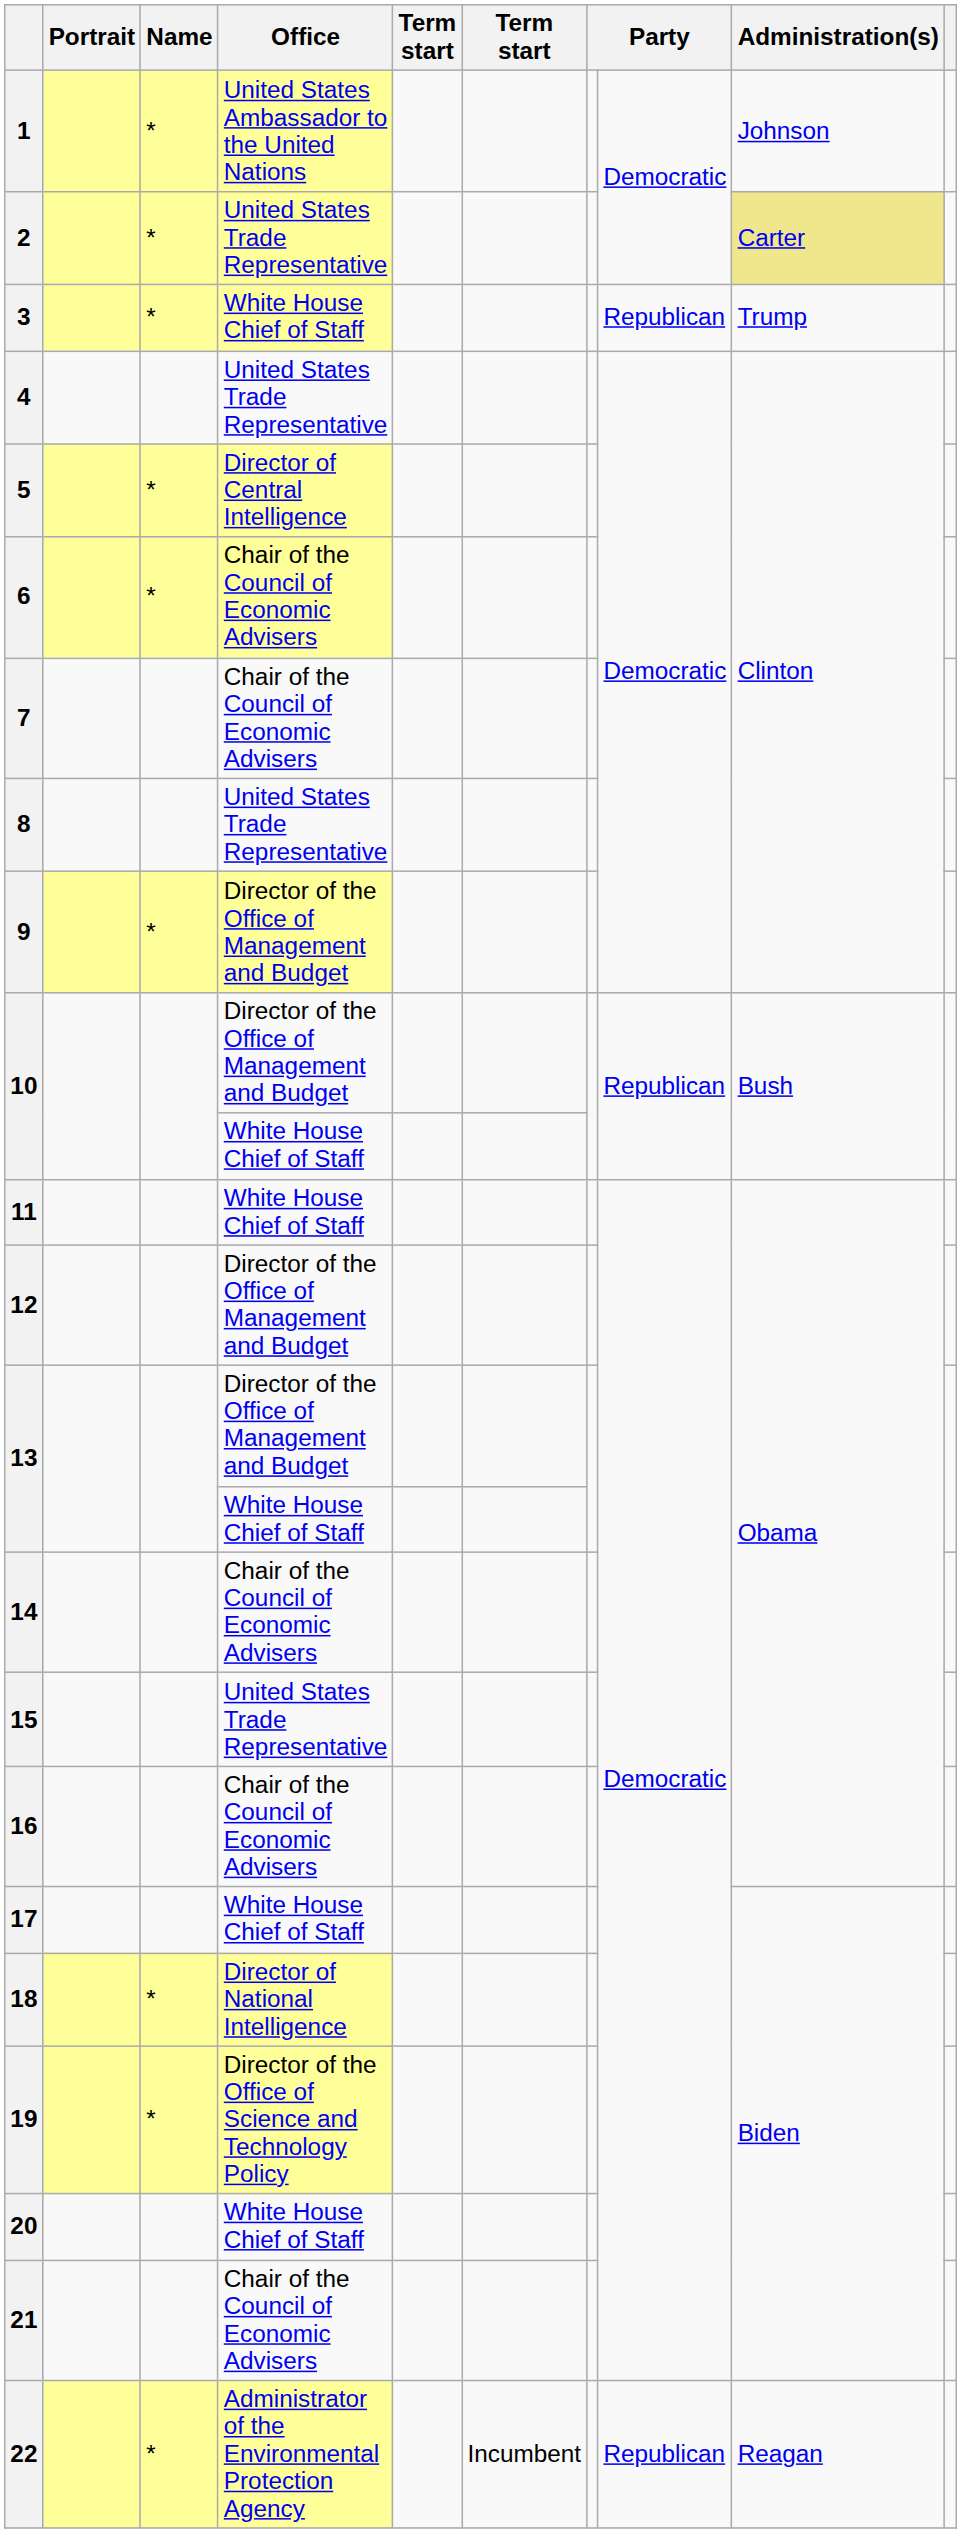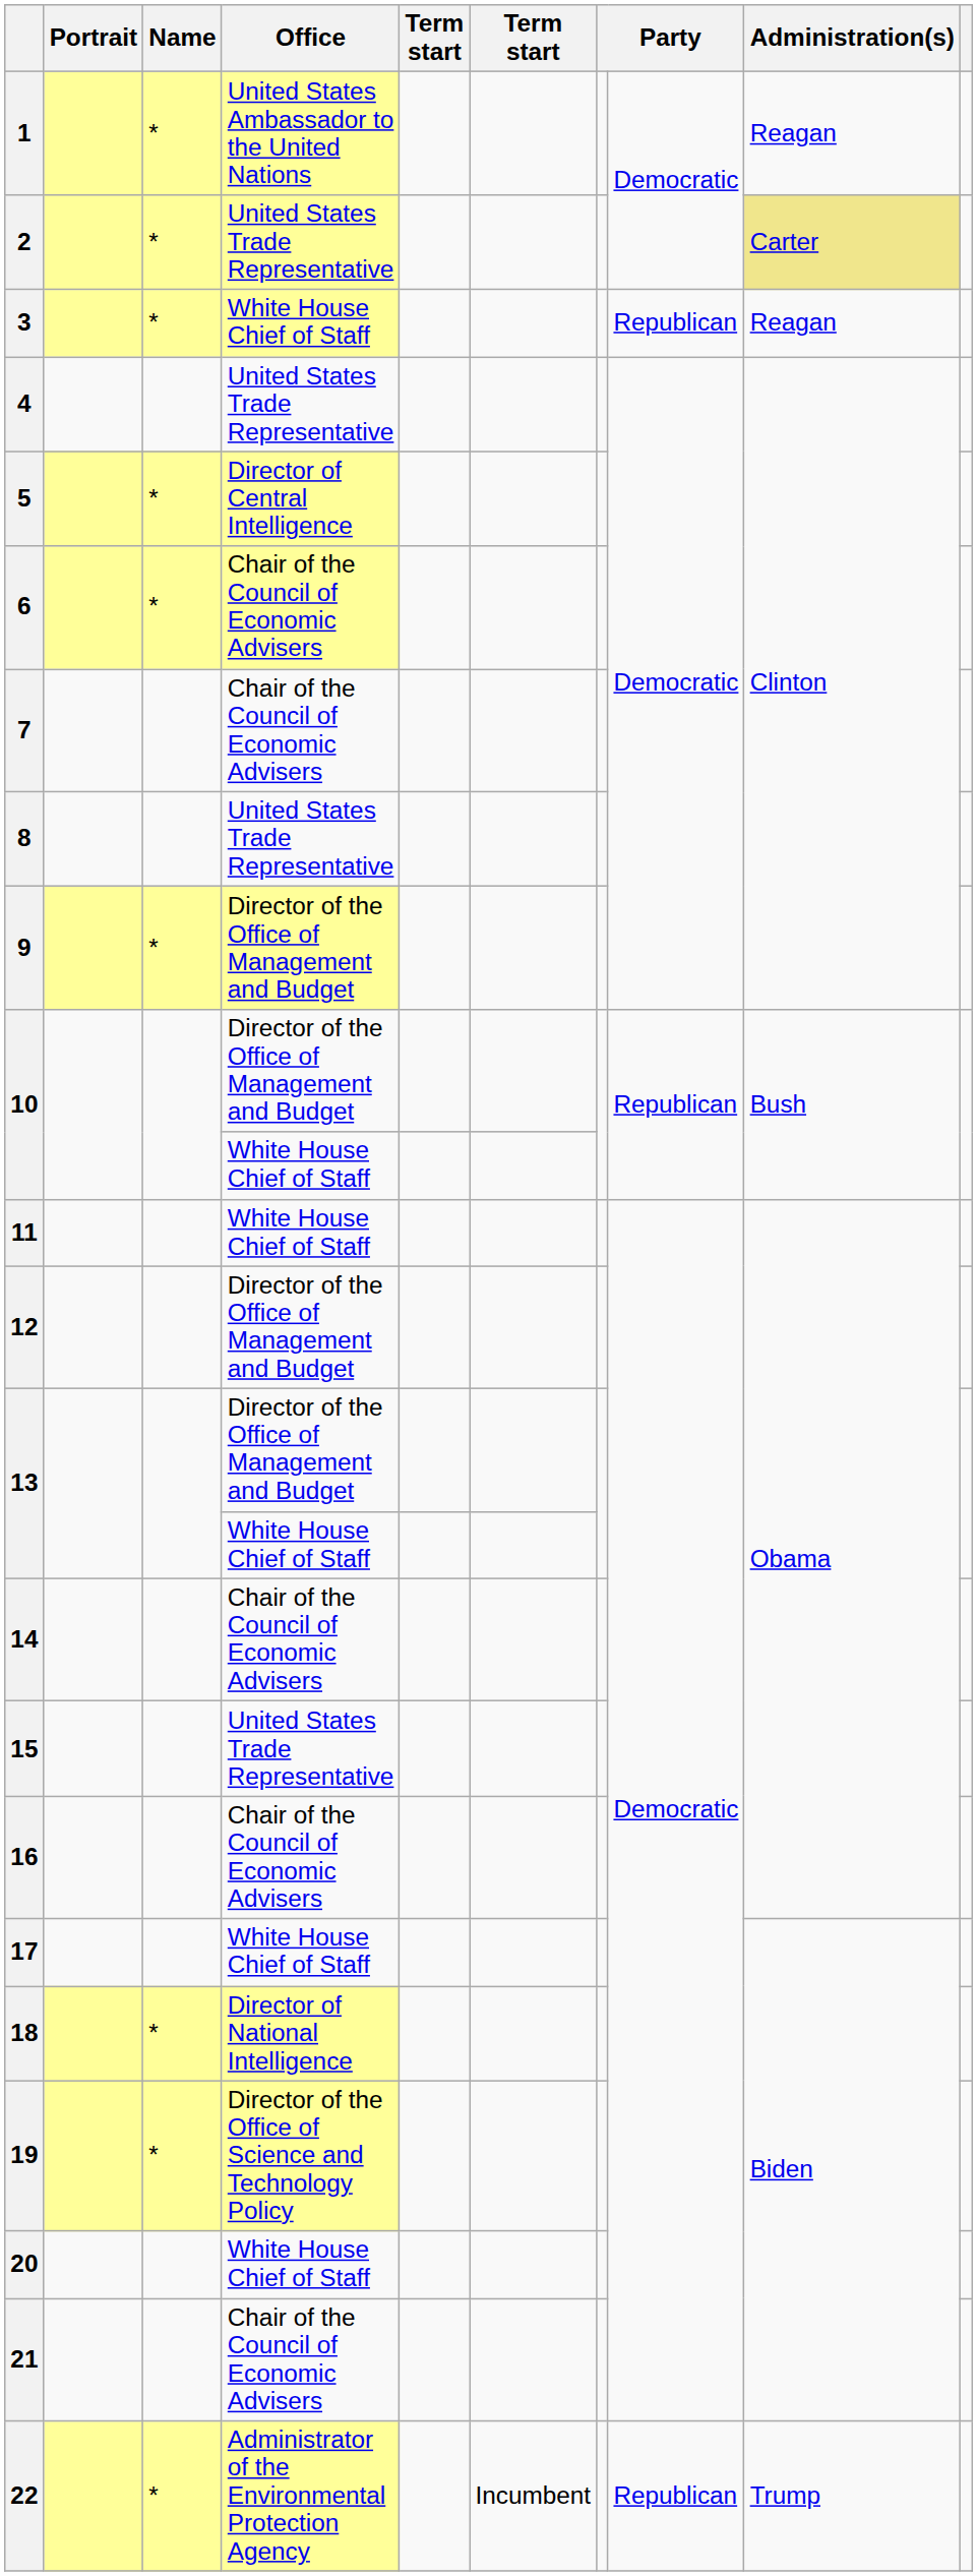1 | Administration(s): Johnson -> Reagan
3 | Administration(s): Trump -> Reagan
22 | Administration(s): Reagan -> Trump
